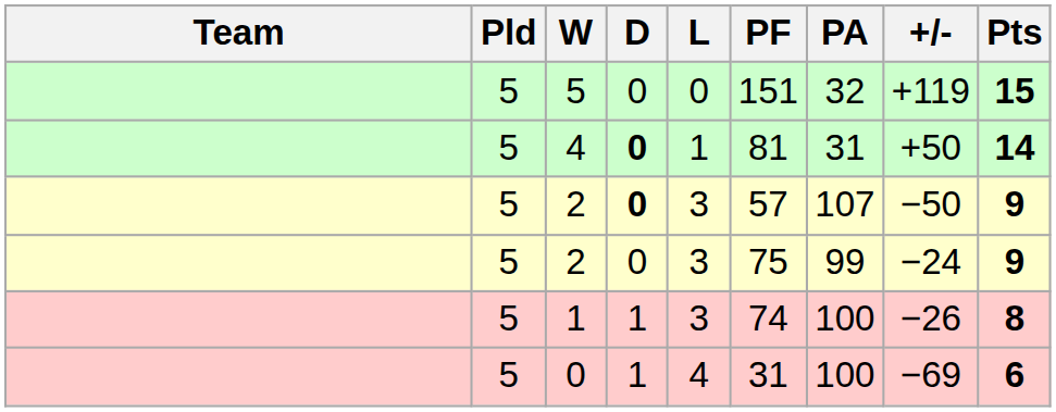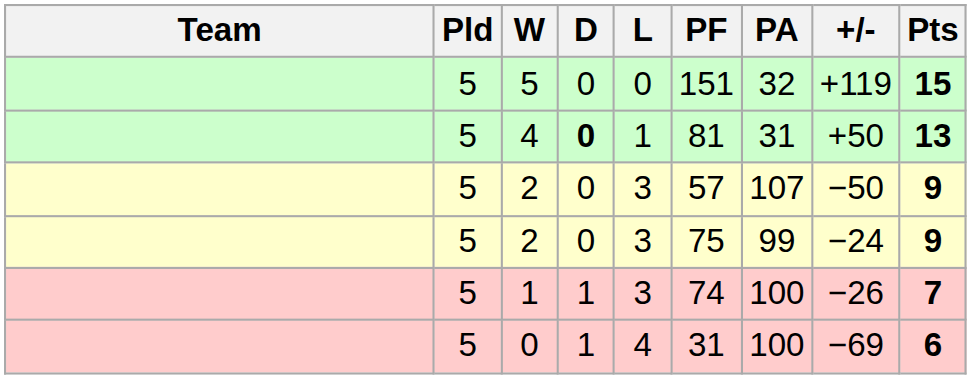row 3 | Pts: 14 -> 13
row 4 | D: bold -> normal
row 6 | Pts: 8 -> 7
